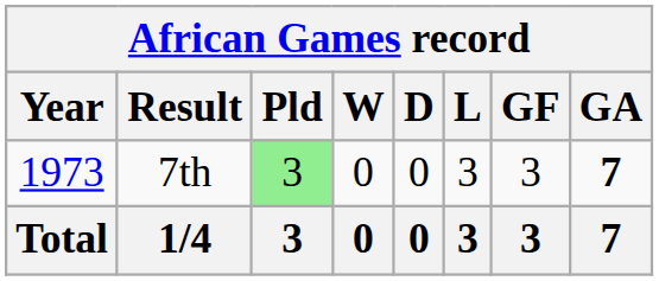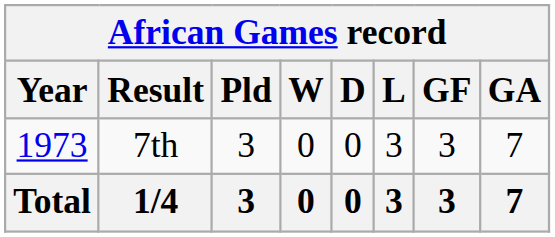7th | Pld: lightgreen background -> no background
7th | GA: bold -> normal
